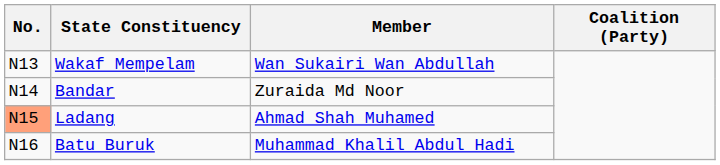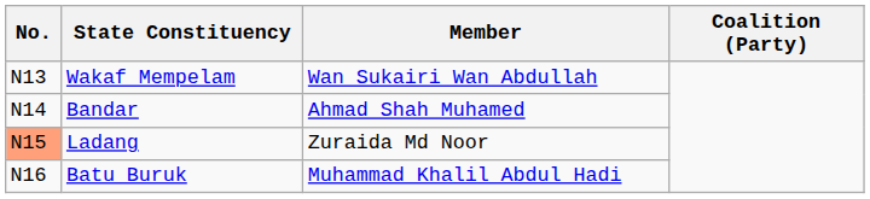Bandar | Member: Zuraida Md Noor -> Ahmad Shah Muhamed
Ladang | Member: Ahmad Shah Muhamed -> Zuraida Md Noor
